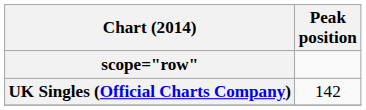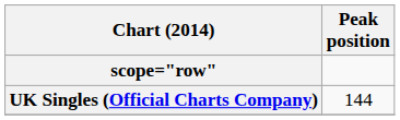UK Singles (Official Charts Company) | Peak position: 142 -> 144
